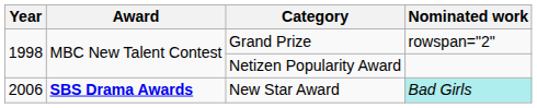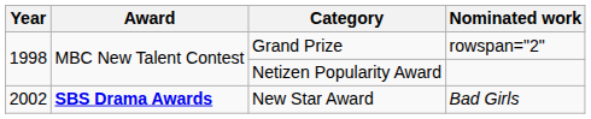New Star Award | Year: 2006 -> 2002
New Star Award | Nominated work: paleturquoise background -> no background
